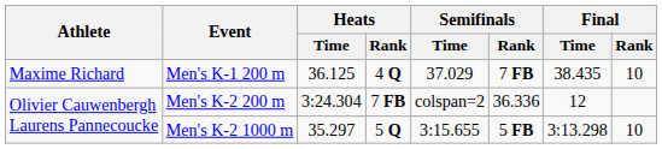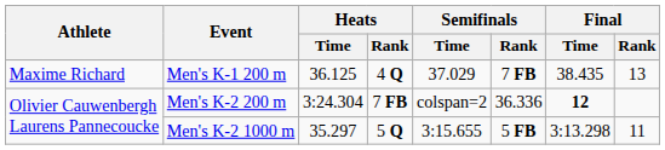Men's K-1 200 m | Final / Rank: 10 -> 13
Men's K-2 200 m | Final / Time: normal -> bold
Men's K-2 1000 m | Final / Rank: 10 -> 11
